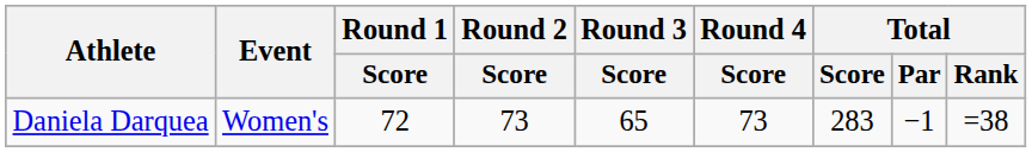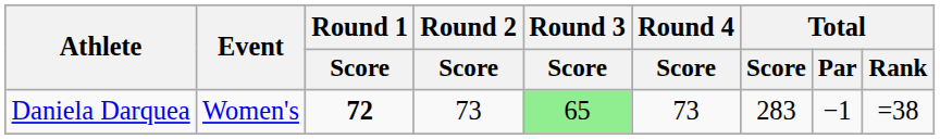Daniela Darquea | Round 1 / Score: normal -> bold
Daniela Darquea | Round 3 / Score: no background -> lightgreen background
